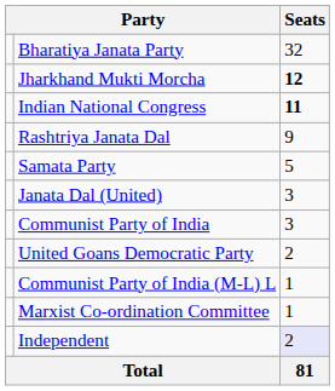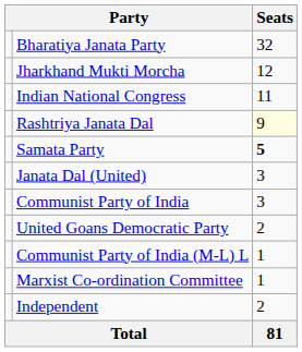Jharkhand Mukti Morcha | Seats: bold -> normal
Indian National Congress | Seats: bold -> normal
Rashtriya Janata Dal | Seats: no background -> lightyellow background
Samata Party | Seats: normal -> bold
Independent | Seats: lavender background -> no background
